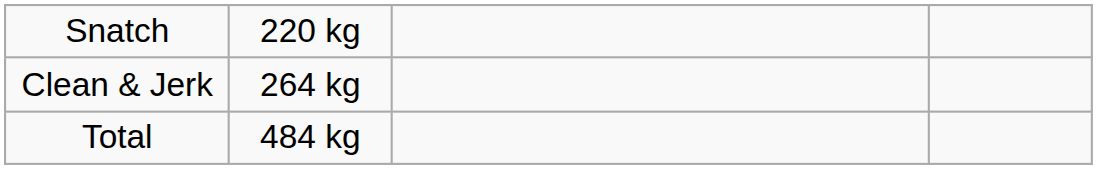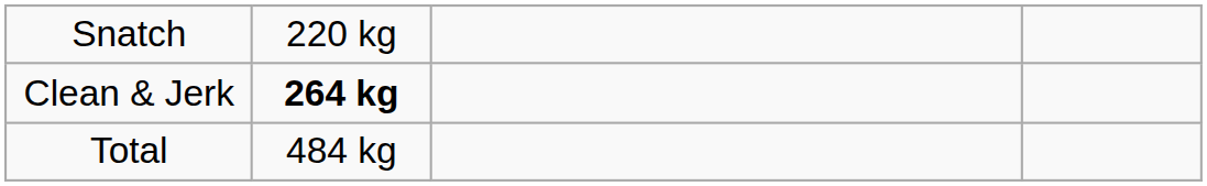Clean & Jerk | column 2: normal -> bold
